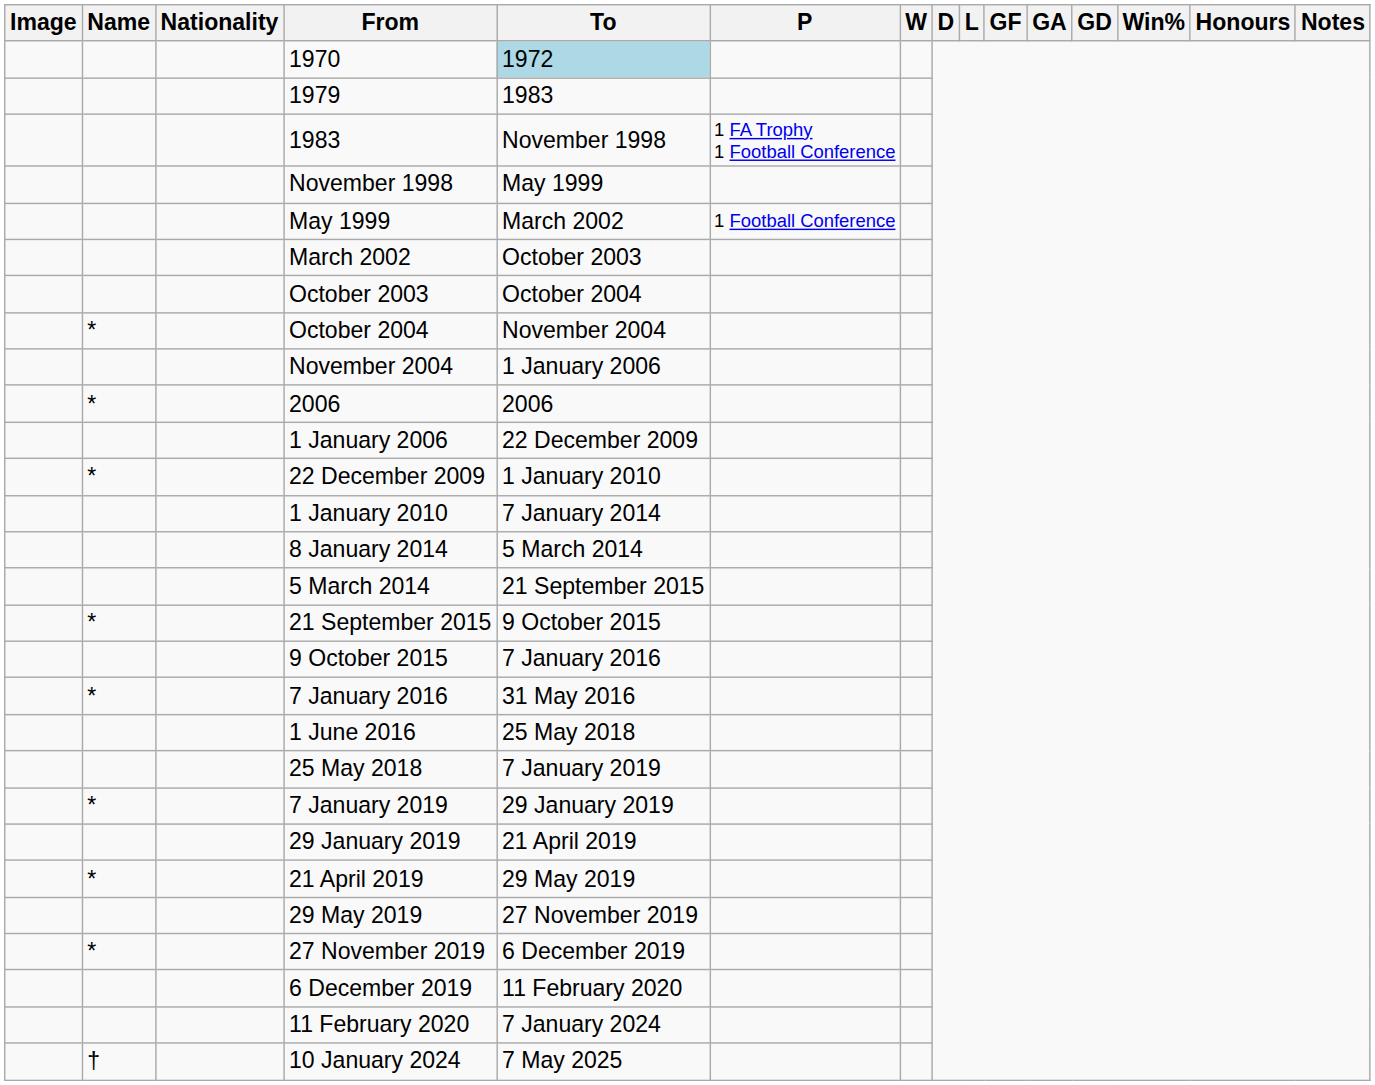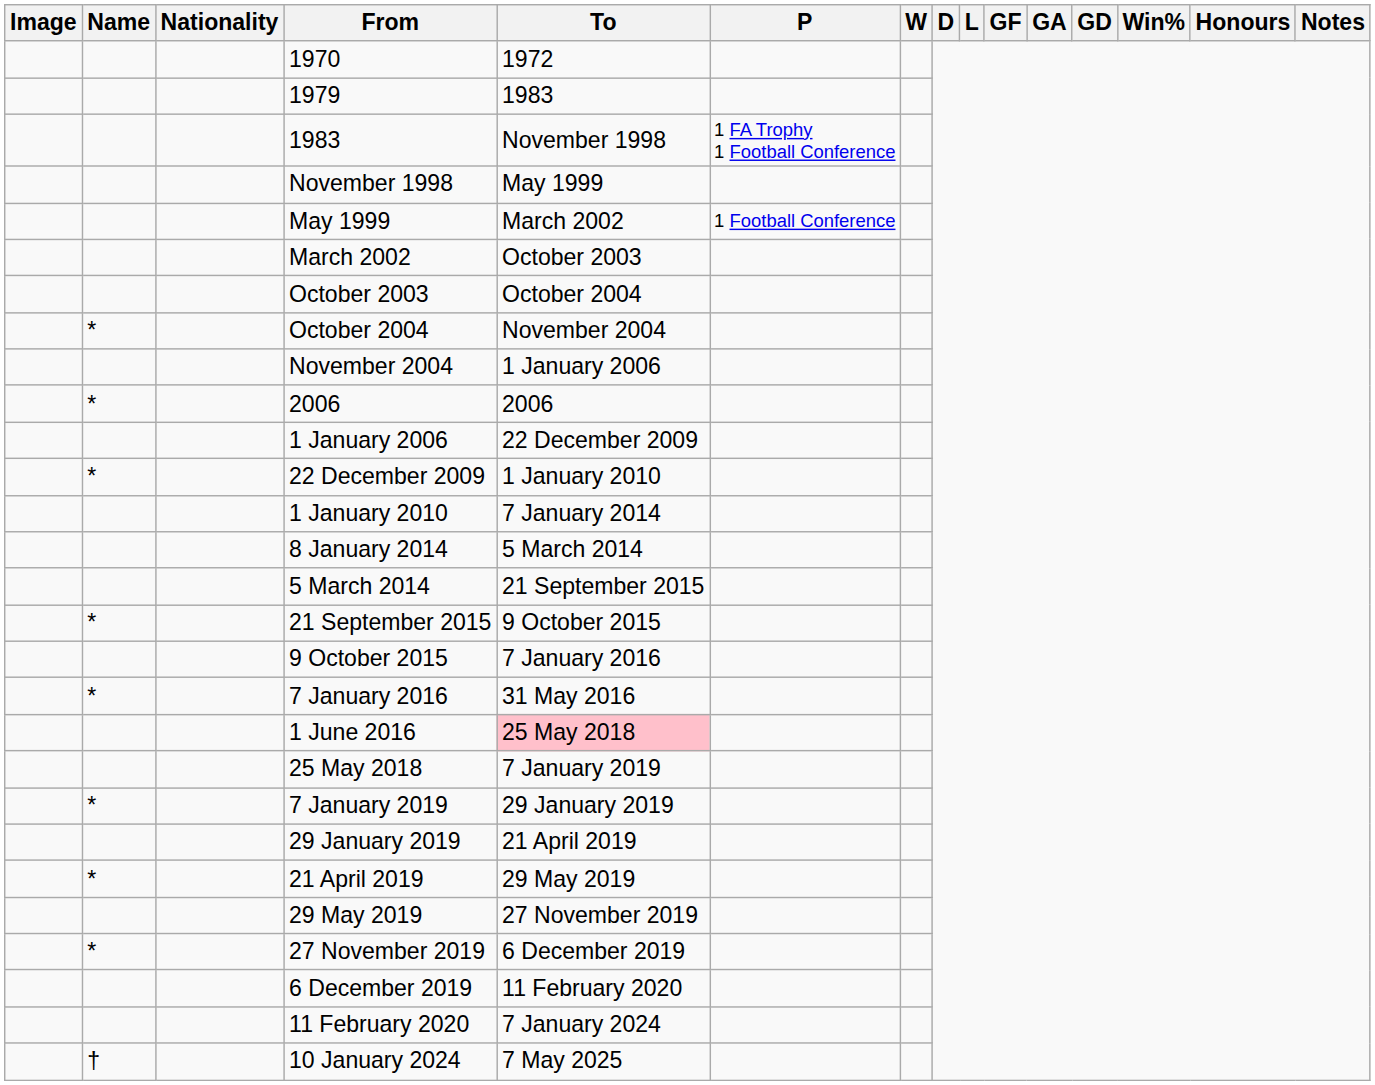1970 | To: lightblue background -> no background
1 June 2016 | To: no background -> pink background
